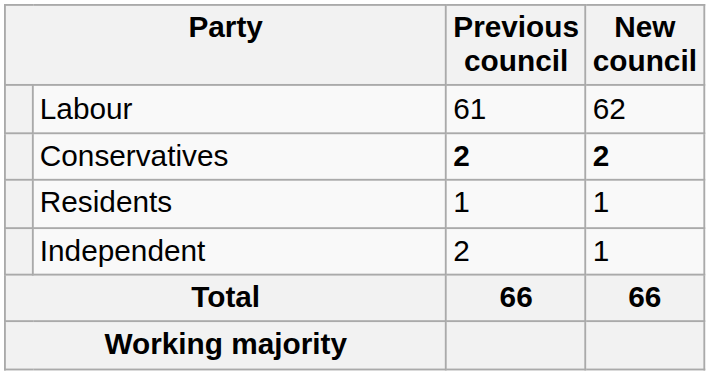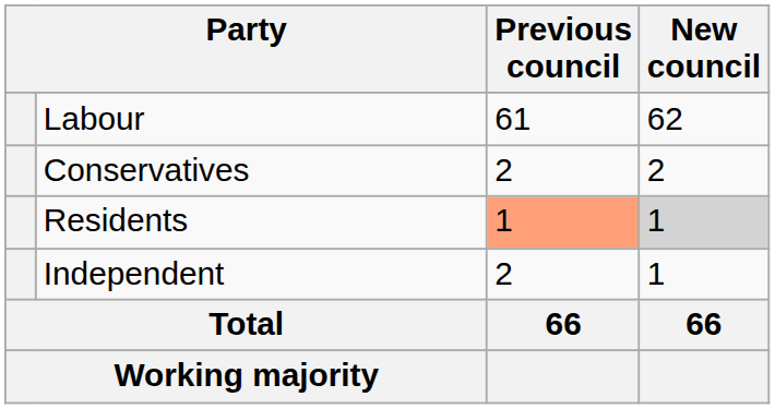Conservatives | Previous council: bold -> normal
Conservatives | New council: bold -> normal
Residents | Previous council: no background -> lightsalmon background
Residents | New council: no background -> lightgrey background
